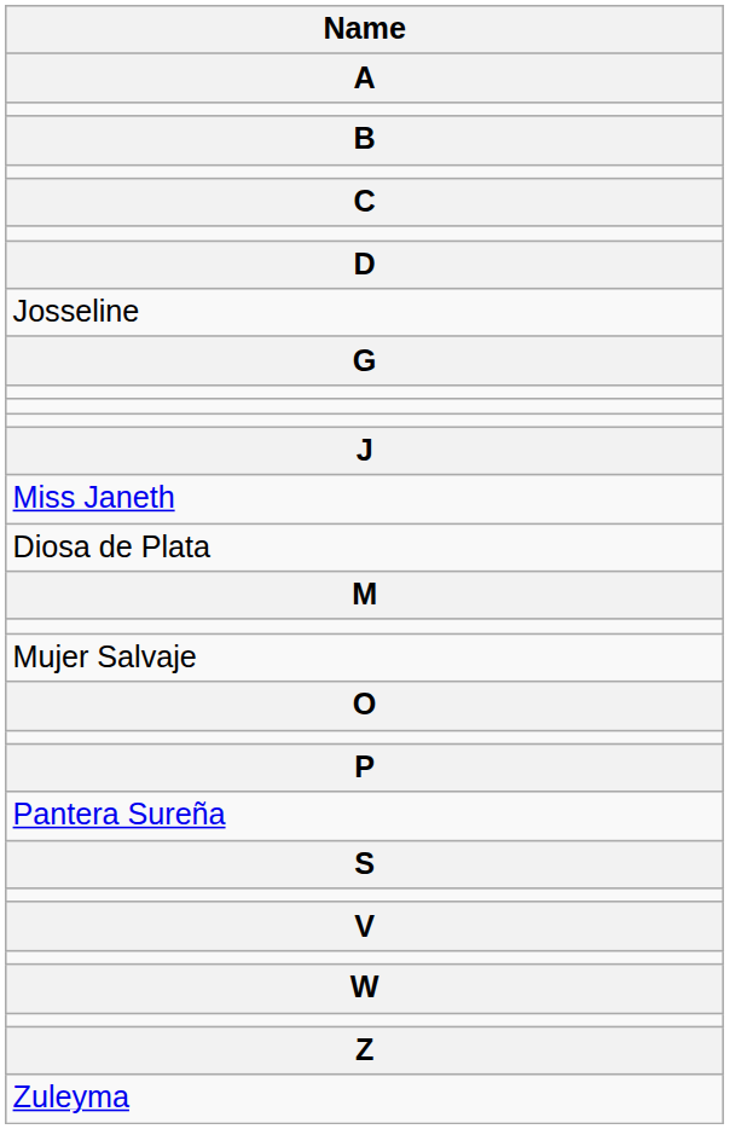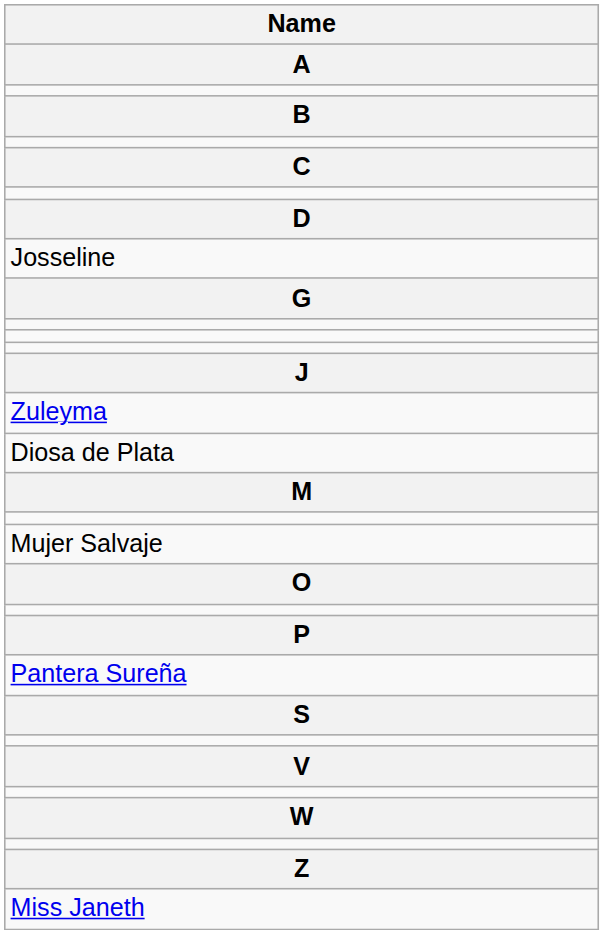row 15 | column 1: Miss Janeth -> Zuleyma
row 31 | column 1: Zuleyma -> Miss Janeth
